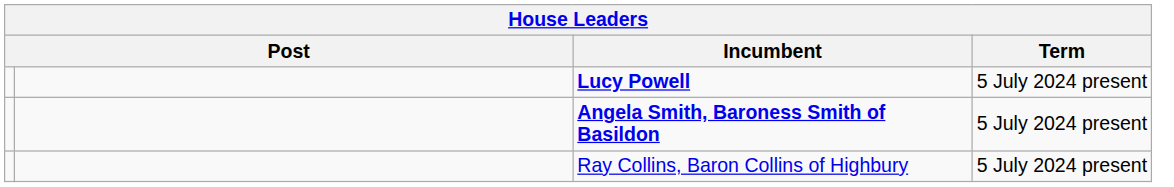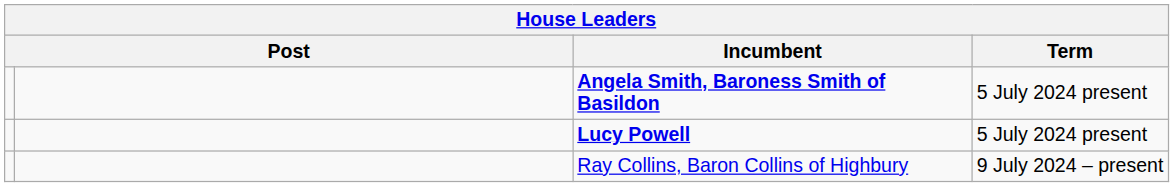rows swapped: Lucy Powell <-> Angela Smith, Baroness Smith of Basildon
Ray Collins, Baron Collins of Highbury | Term: 5 July 2024 present -> 9 July 2024 – present
